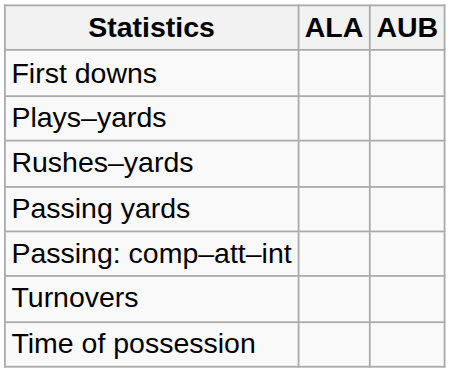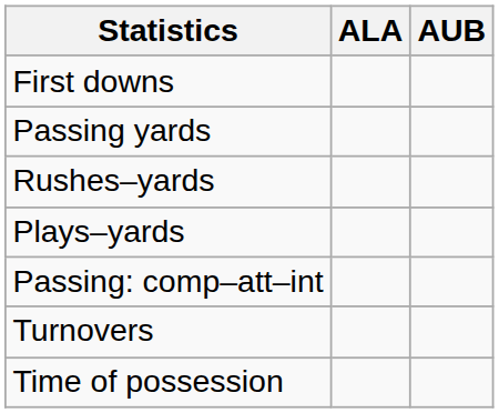rows swapped: Plays–yards <-> Passing yards
